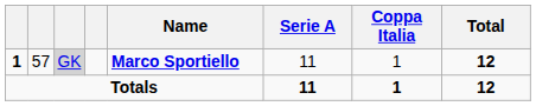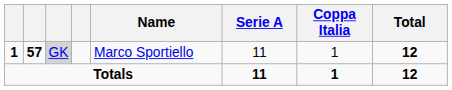row 2 | column 2: normal -> bold
row 2 | Name: bold -> normal
